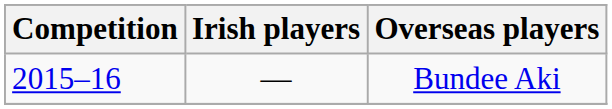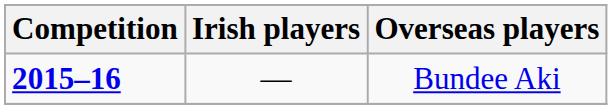Bundee Aki | Competition: normal -> bold
